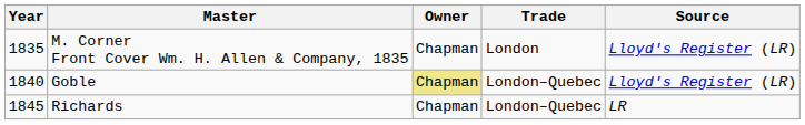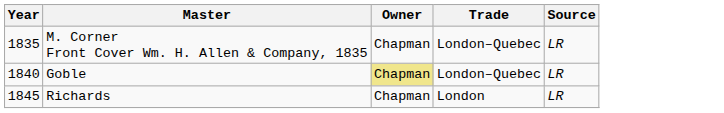M. Corner Front Cover Wm. H. Allen & Company, 1835 | Trade: London -> London–Quebec
M. Corner Front Cover Wm. H. Allen & Company, 1835 | Source: Lloyd's Register (LR) -> LR
Goble | Source: Lloyd's Register (LR) -> LR
Richards | Trade: London–Quebec -> London
